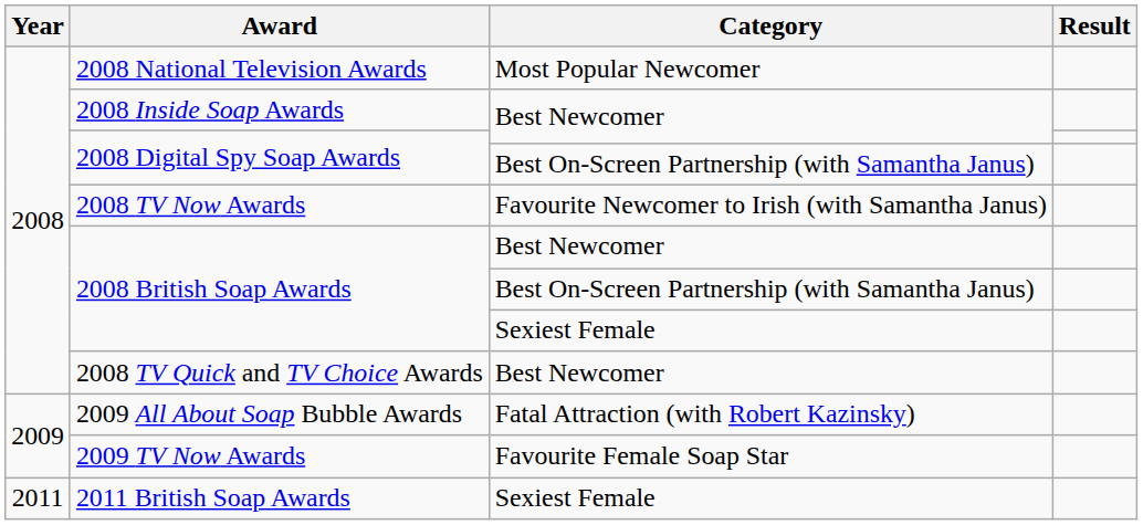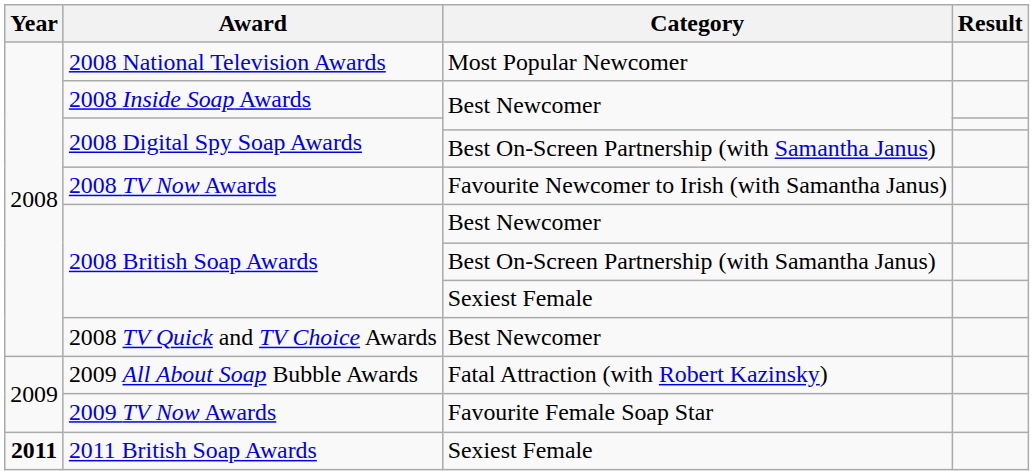2011 British Soap Awards | Year: normal -> bold
